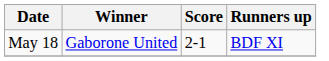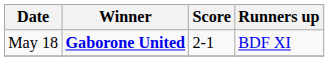May 18 | Winner: normal -> bold
